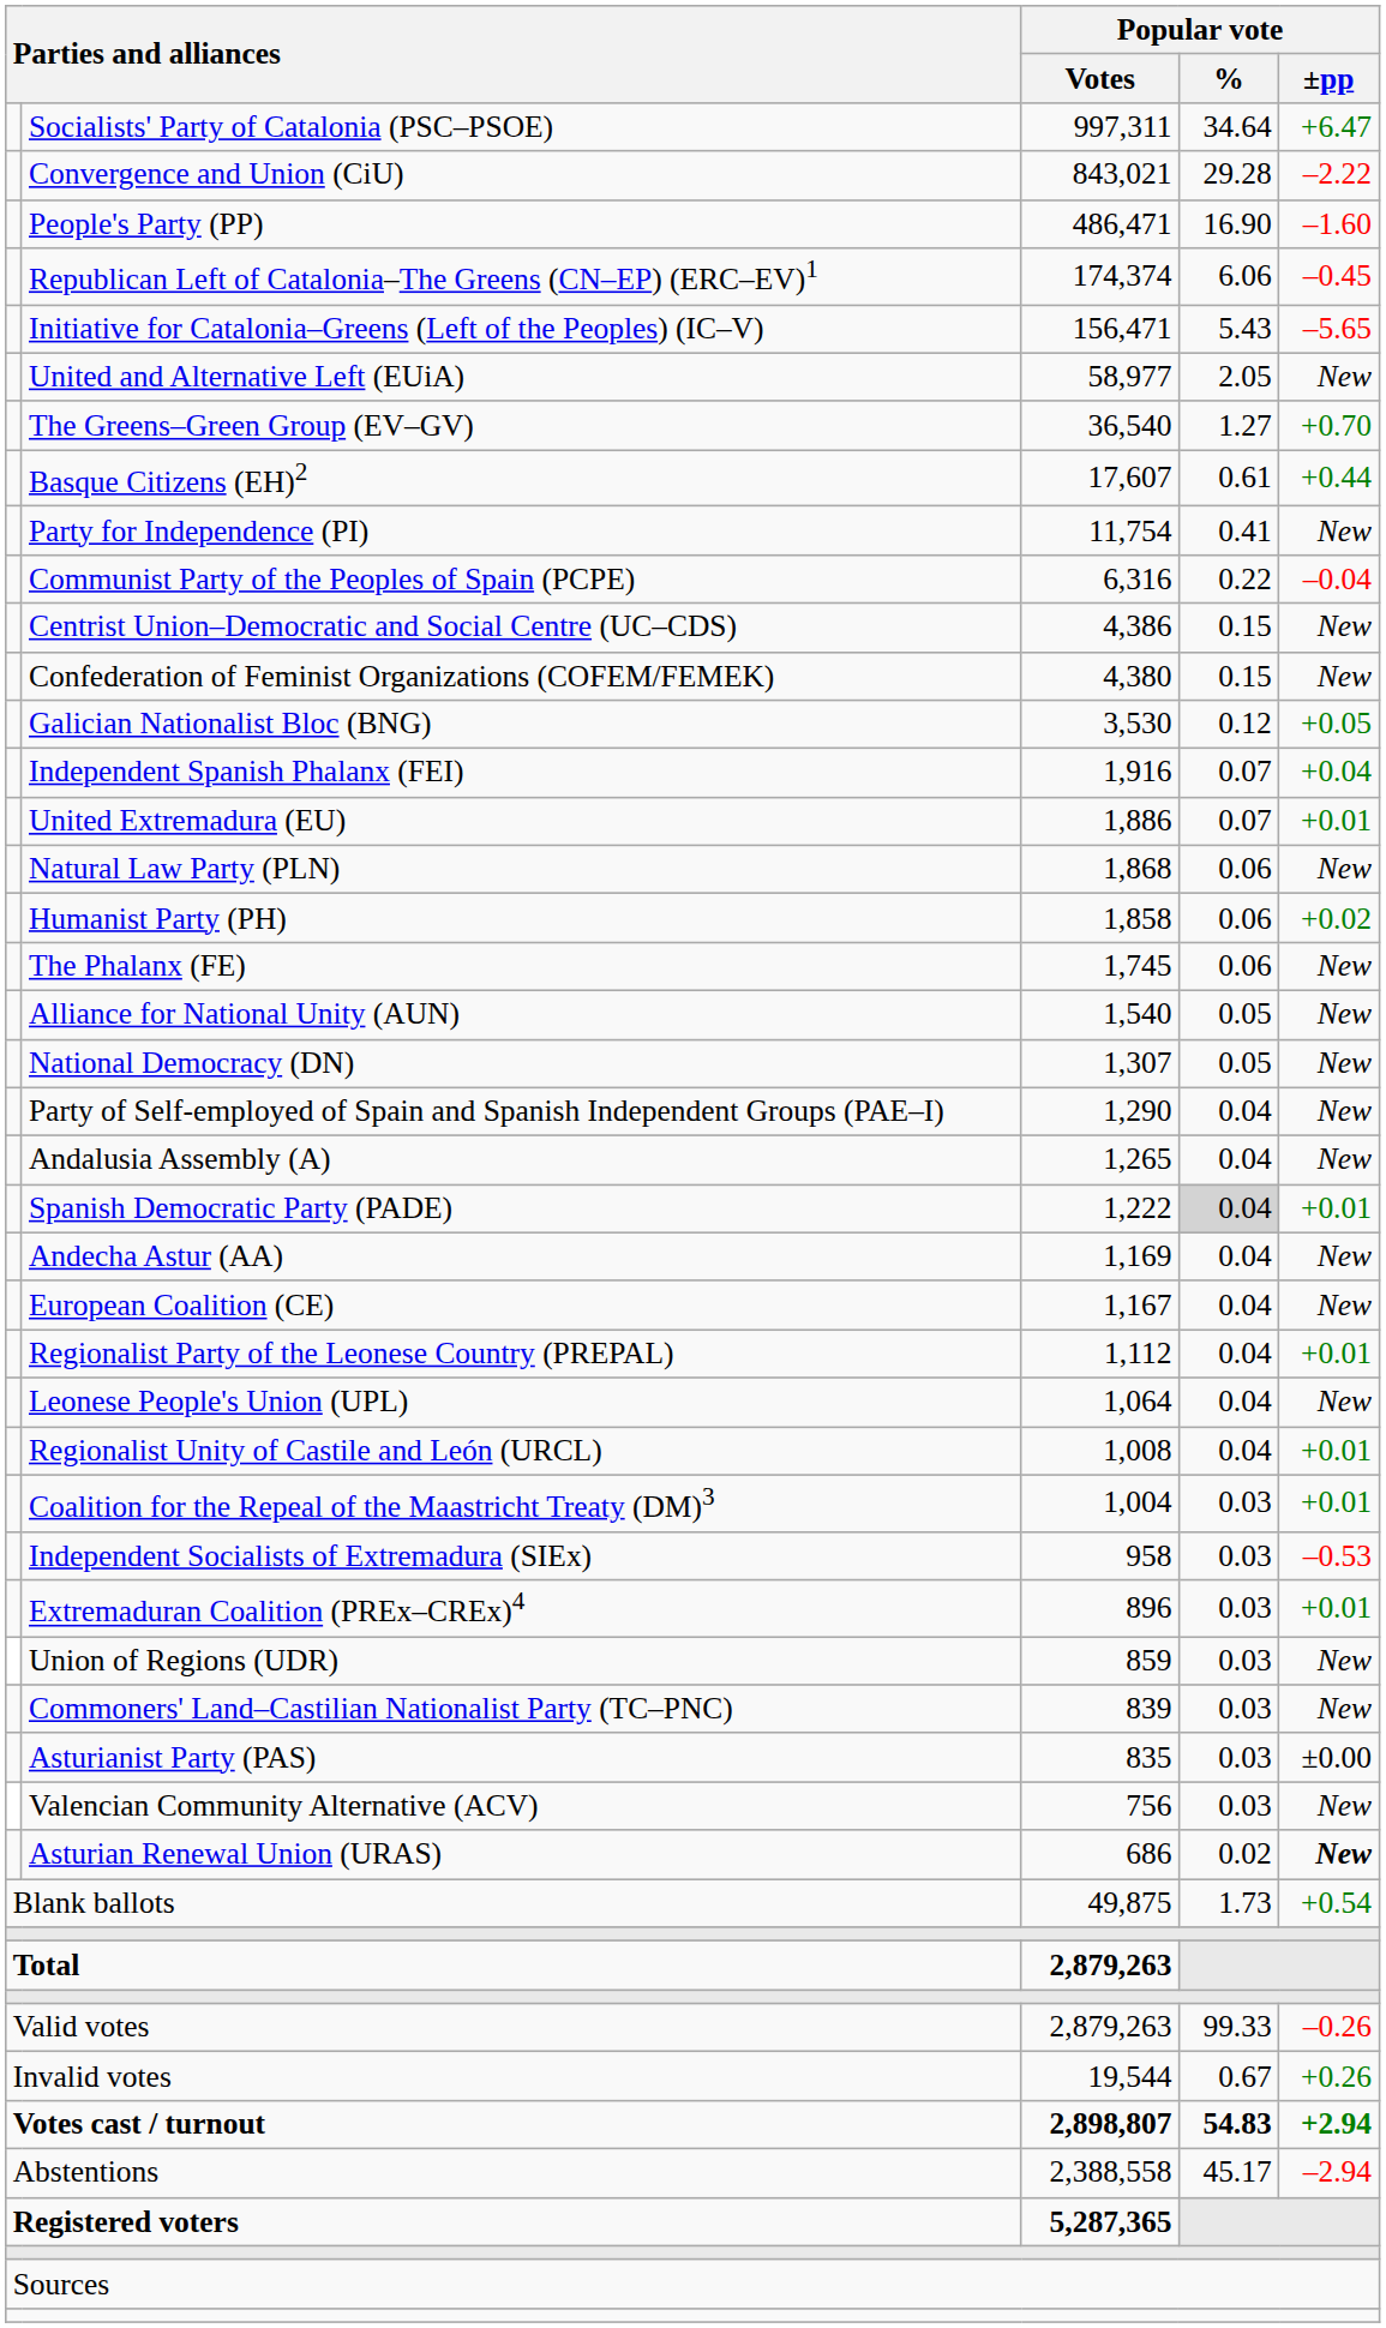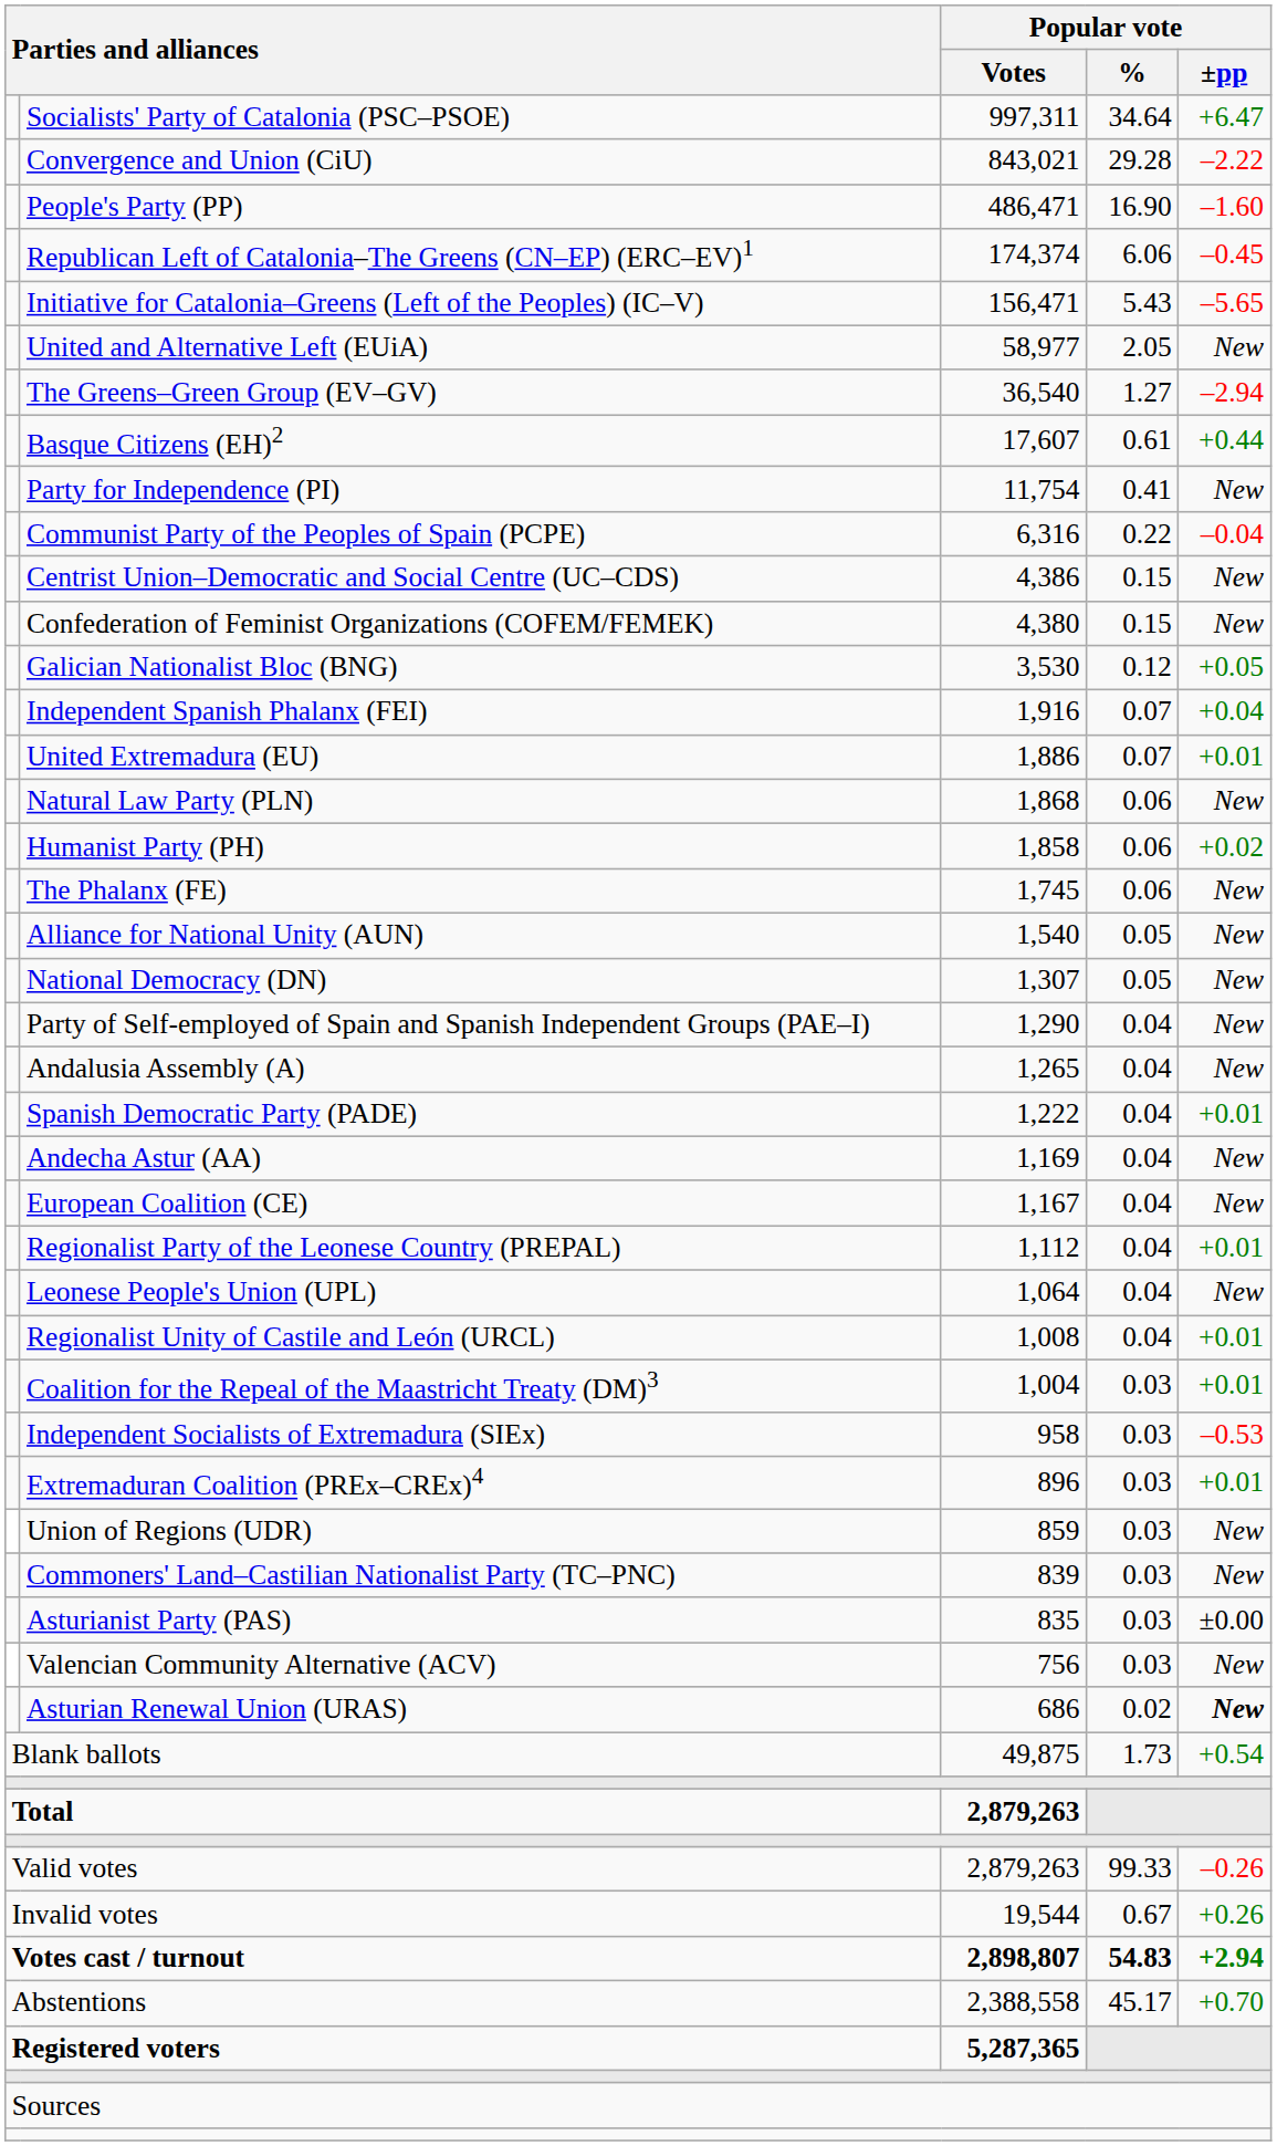The Greens–Green Group (EV–GV) | Popular vote / ±pp: +0.70 -> –2.94
Spanish Democratic Party (PADE) | Popular vote / %: lightgrey background -> no background
Abstentions | Popular vote / ±pp: –2.94 -> +0.70
